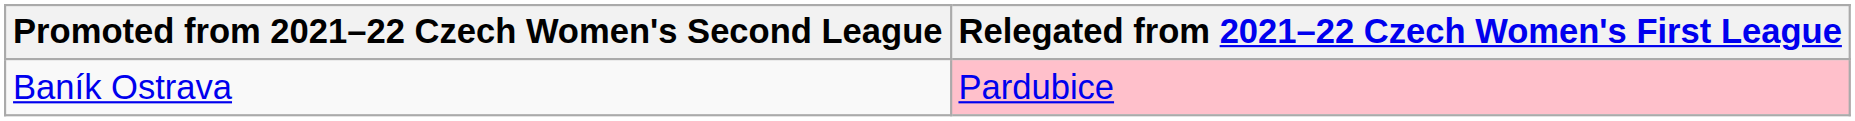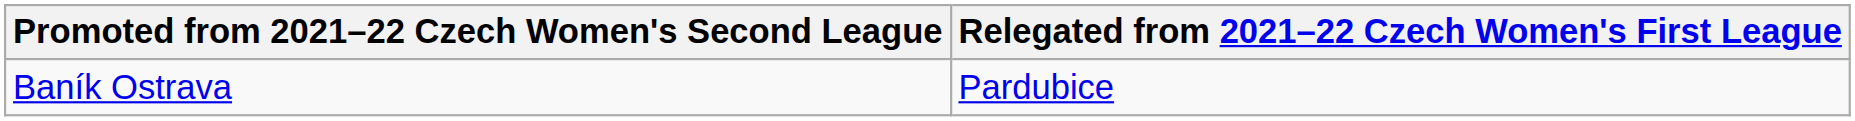Baník Ostrava | Relegated from 2021–22 Czech Women's First League: pink background -> no background
